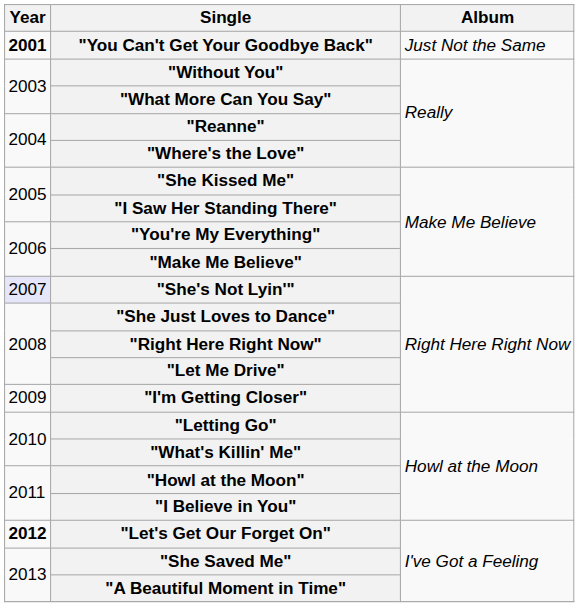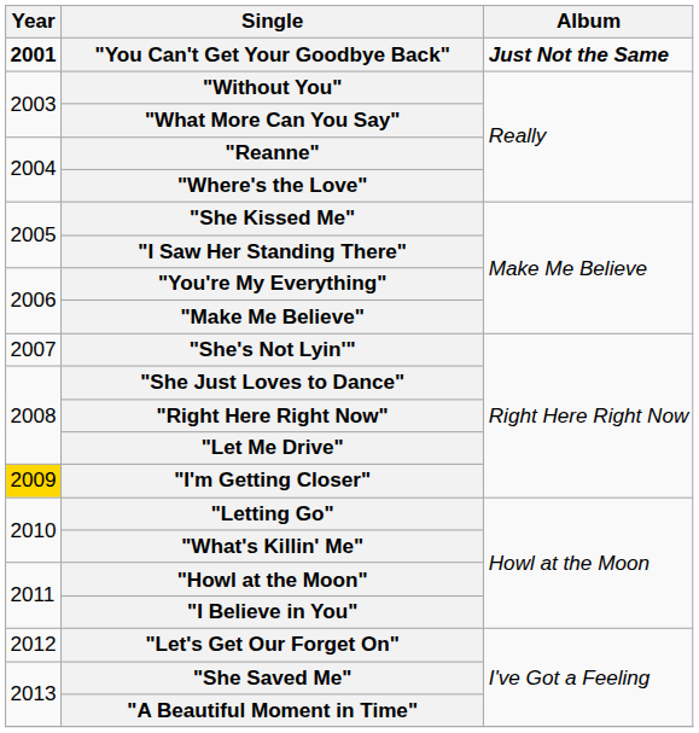"You Can't Get Your Goodbye Back" | Album: normal -> bold
"She's Not Lyin'" | Year: lavender background -> no background
"I'm Getting Closer" | Year: no background -> gold background
"Let's Get Our Forget On" | Year: bold -> normal
